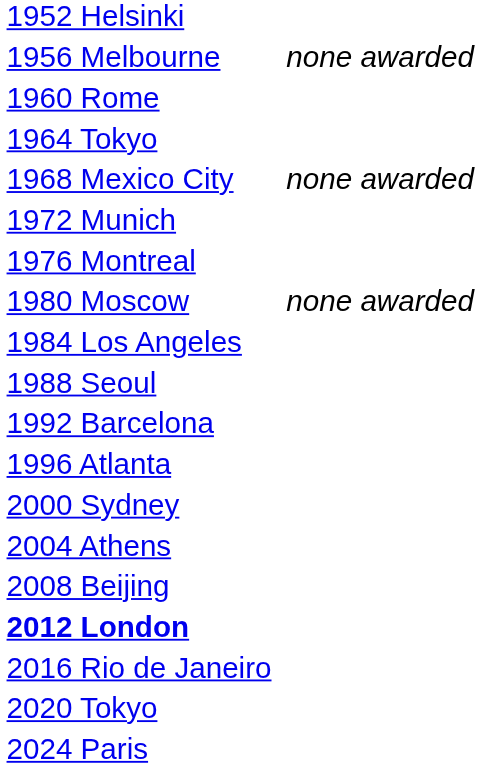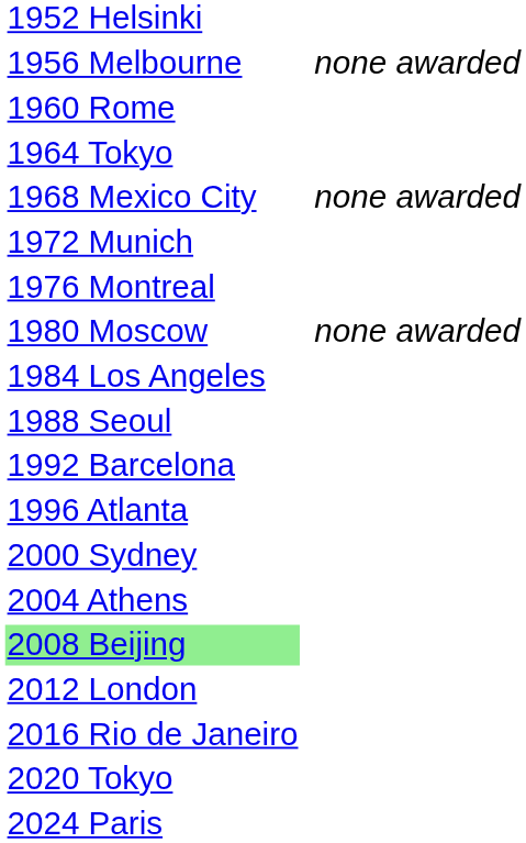2008 Beijing | column 1: no background -> lightgreen background
2012 London | column 1: bold -> normal
